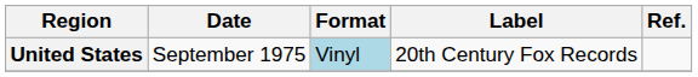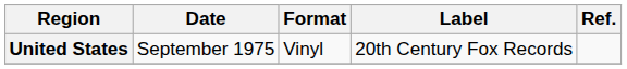United States | Format: lightblue background -> no background
